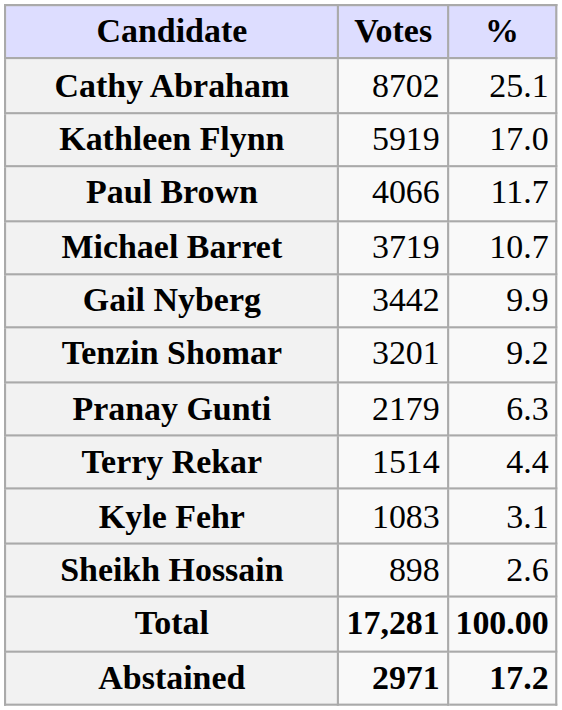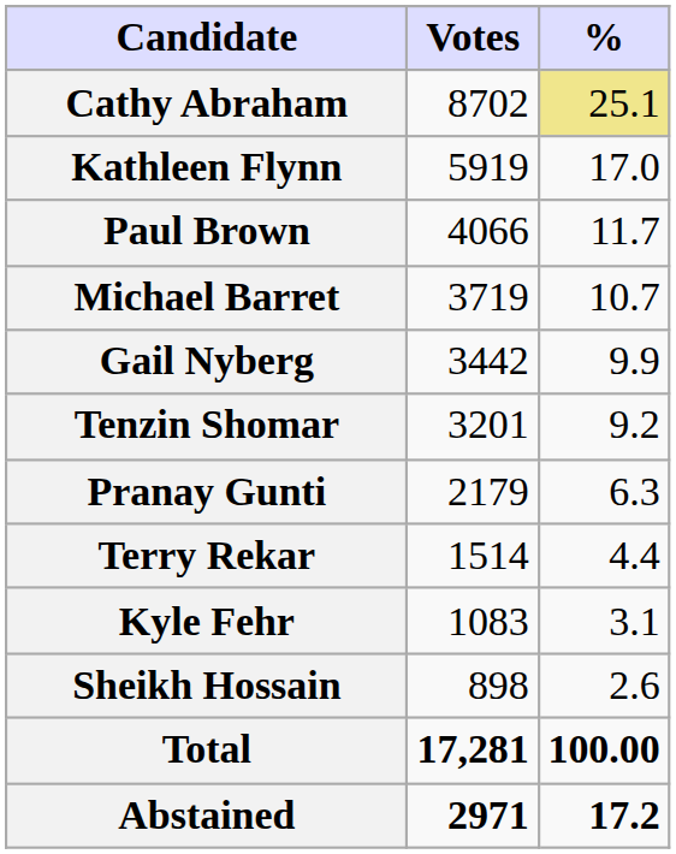Cathy Abraham | %: no background -> khaki background
